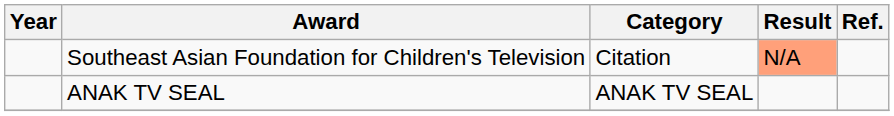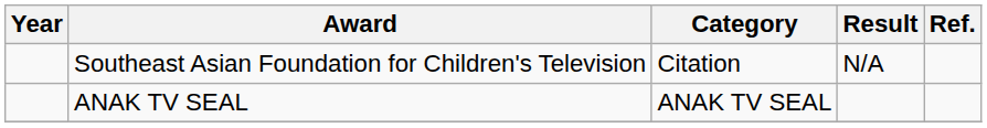Southeast Asian Foundation for Children's Television | Result: lightsalmon background -> no background
